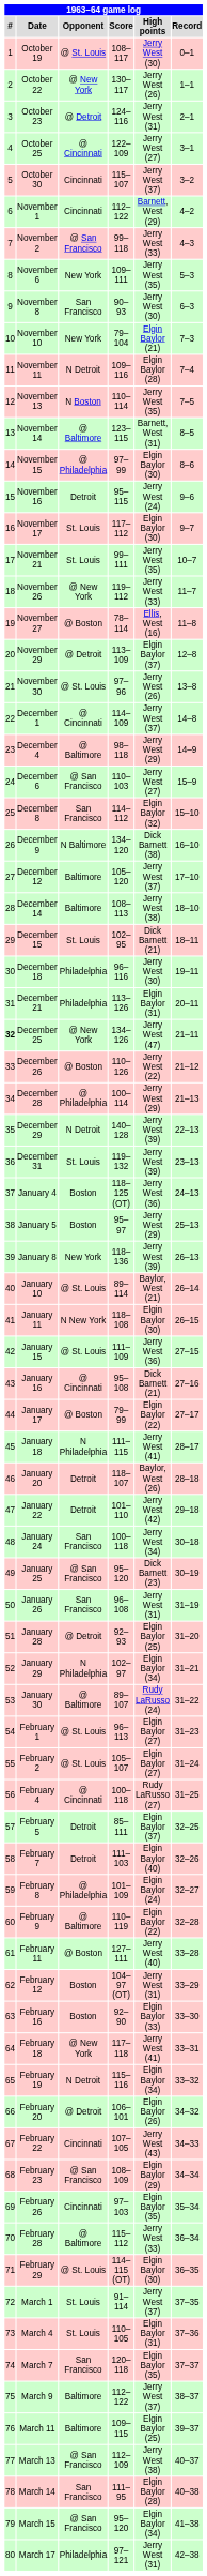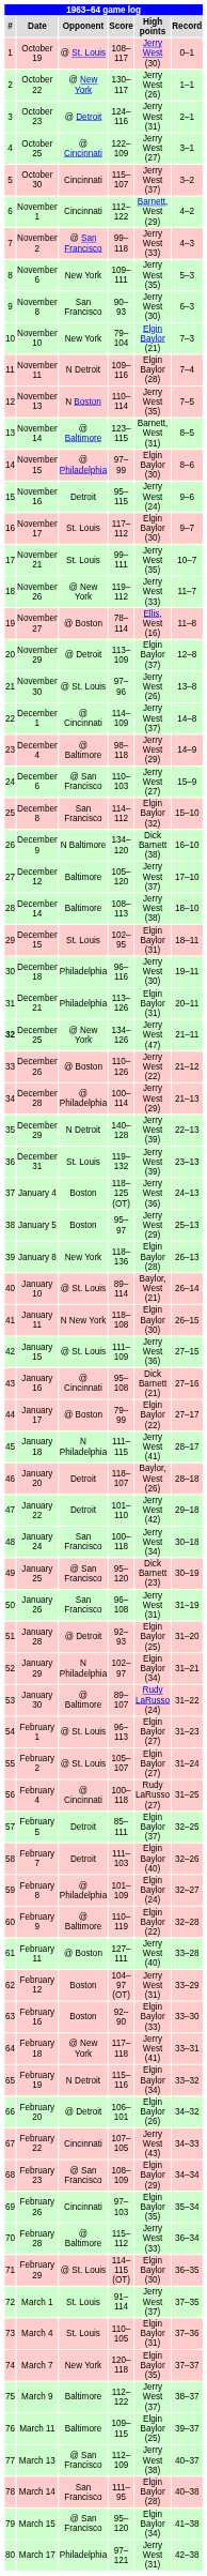December 15 | High points: Dick Barnett (21) -> Elgin Baylor (31)
January 8 | High points: Jerry West (39) -> Elgin Baylor (28)
March 7 | Opponent: San Francisco -> New York
